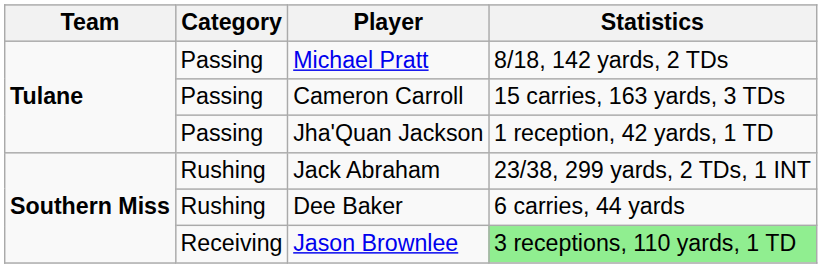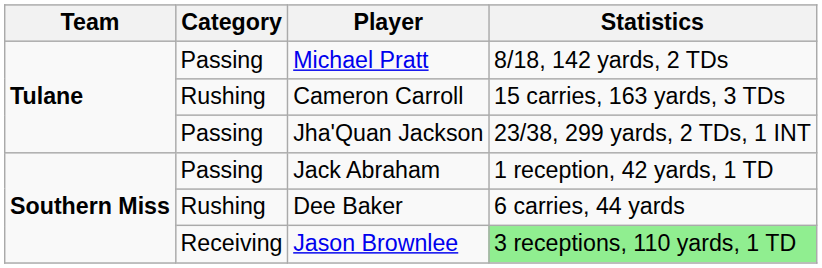Cameron Carroll | Category: Passing -> Rushing
Jha'Quan Jackson | Statistics: 1 reception, 42 yards, 1 TD -> 23/38, 299 yards, 2 TDs, 1 INT
Jack Abraham | Category: Rushing -> Passing
Jack Abraham | Statistics: 23/38, 299 yards, 2 TDs, 1 INT -> 1 reception, 42 yards, 1 TD
